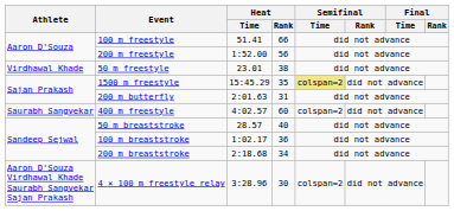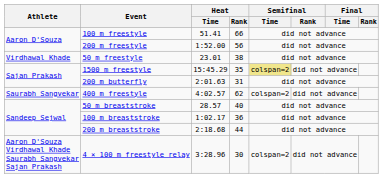400 m freestyle | Heat / Rank: 60 -> 62
200 m breaststroke | Heat / Rank: 34 -> 44
